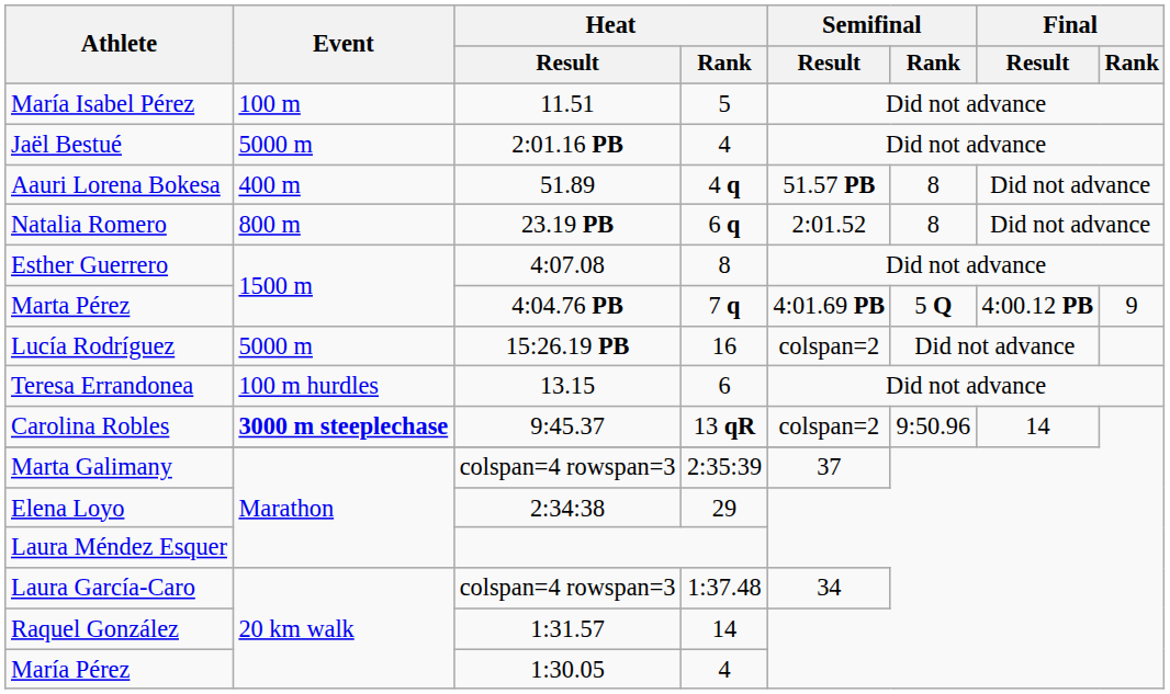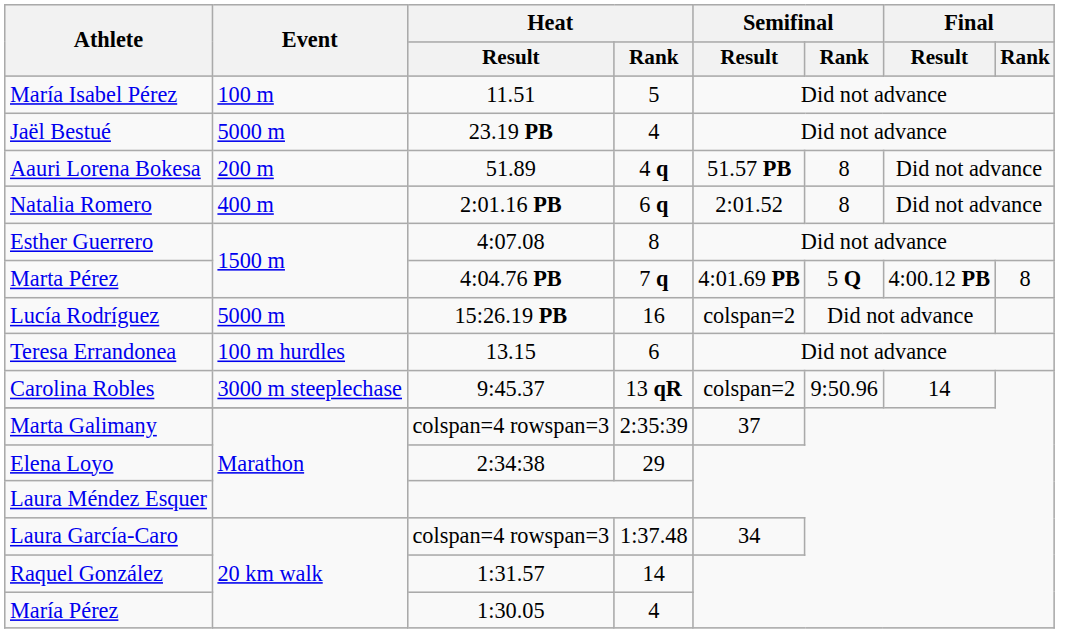Jaël Bestué | Heat / Result: 2:01.16 PB -> 23.19 PB
Aauri Lorena Bokesa | Event: 400 m -> 200 m
Natalia Romero | Event: 800 m -> 400 m
Natalia Romero | Heat / Result: 23.19 PB -> 2:01.16 PB
Marta Pérez | Final / Rank: 9 -> 8
Carolina Robles | Event: bold -> normal
